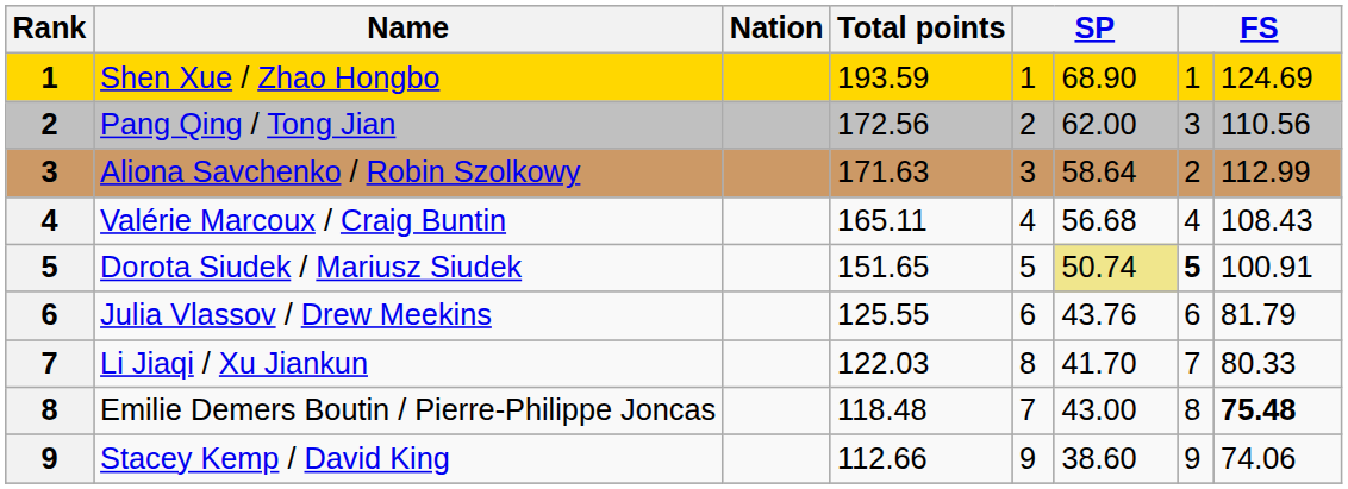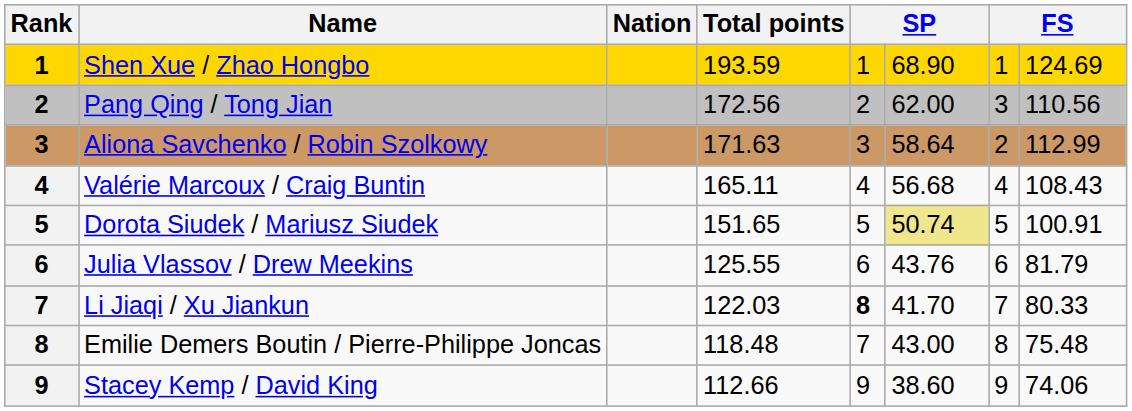Dorota Siudek / Mariusz Siudek | column 7: bold -> normal
Li Jiaqi / Xu Jiankun | column 5: normal -> bold
Emilie Demers Boutin / Pierre-Philippe Joncas | column 8: bold -> normal
